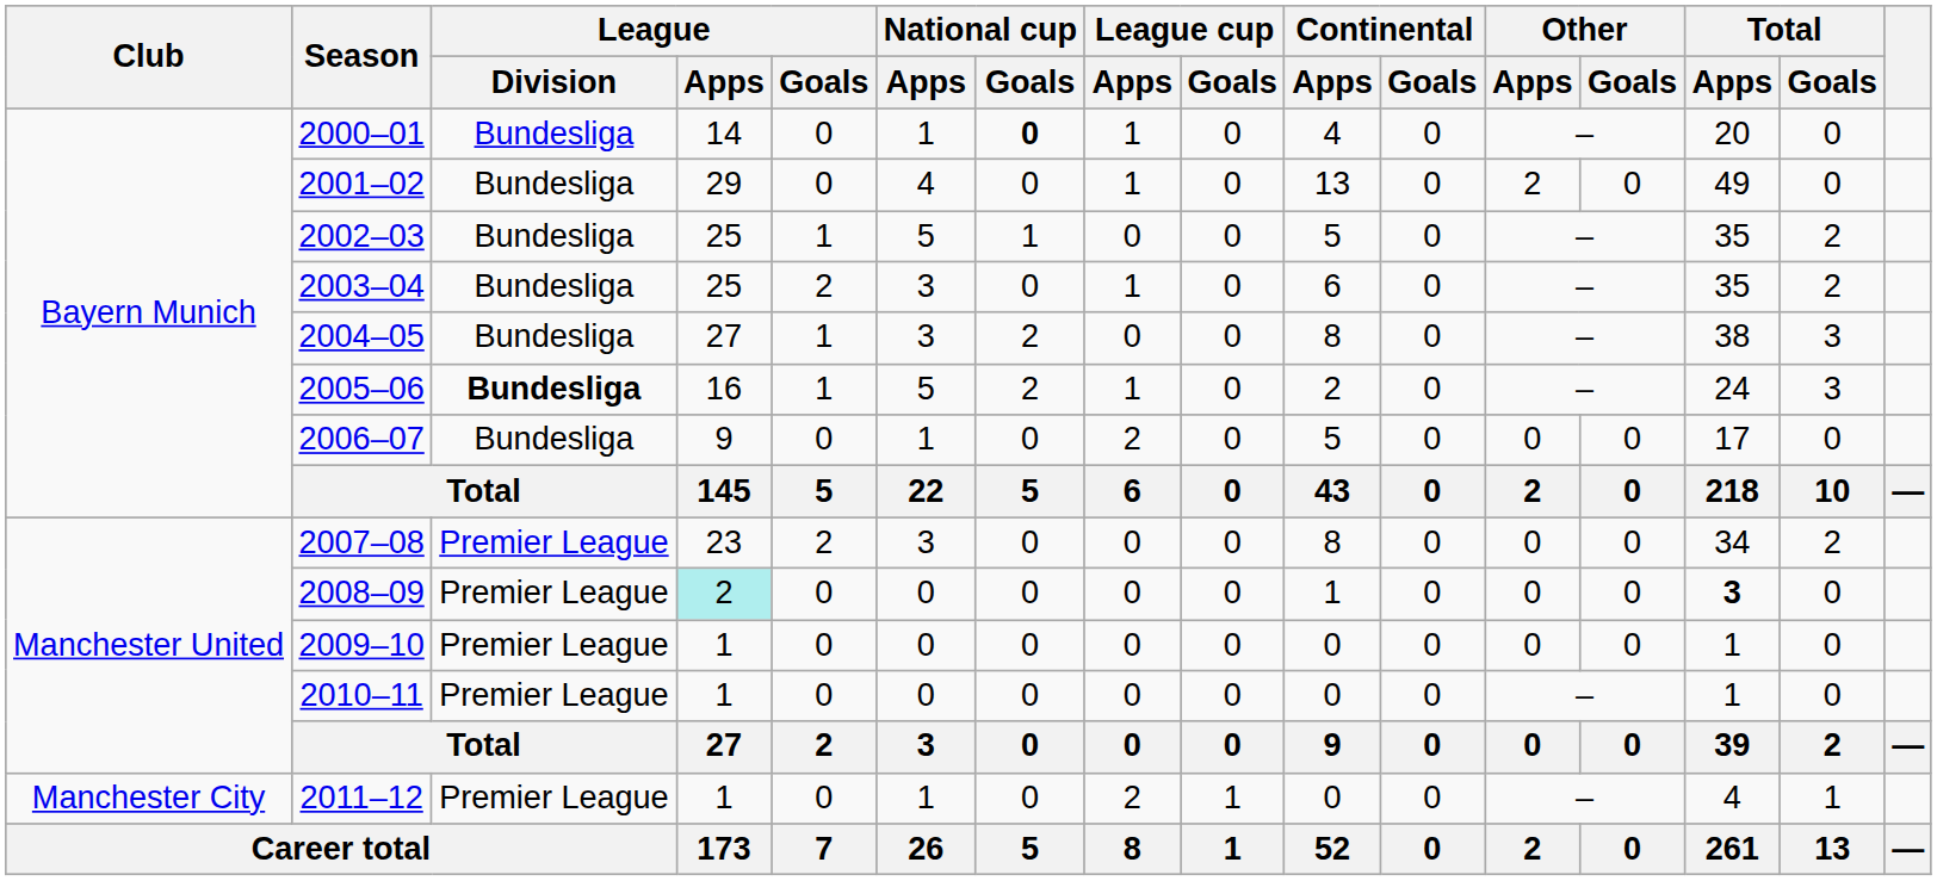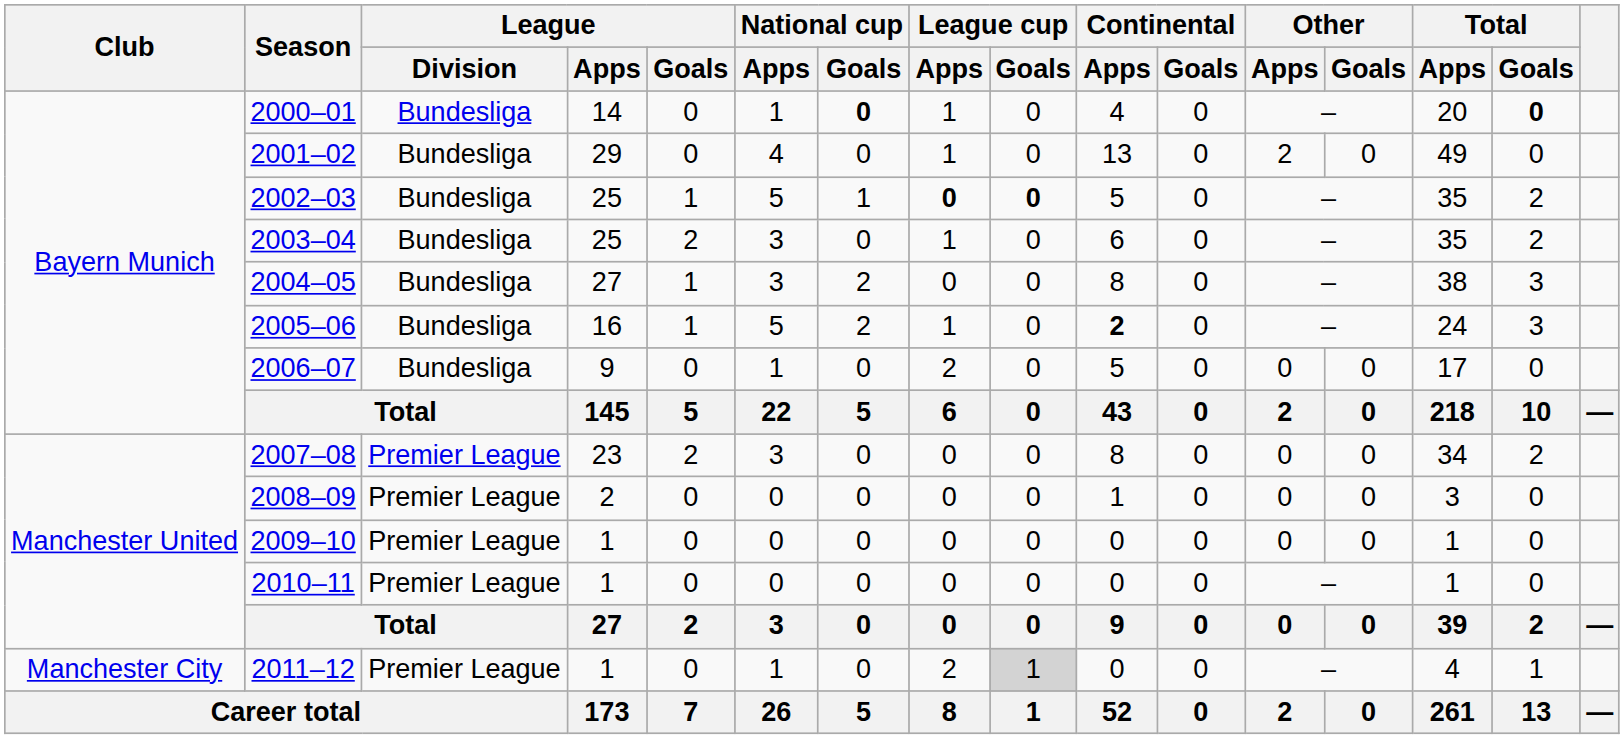2000–01 | Total / Goals: normal -> bold
2002–03 | League cup / Apps: normal -> bold
2002–03 | League cup / Goals: normal -> bold
2005–06 | League / Division: bold -> normal
2005–06 | Continental / Apps: normal -> bold
2008–09 | League / Apps: paleturquoise background -> no background
2008–09 | Total / Apps: bold -> normal
2011–12 | League cup / Goals: no background -> lightgrey background
